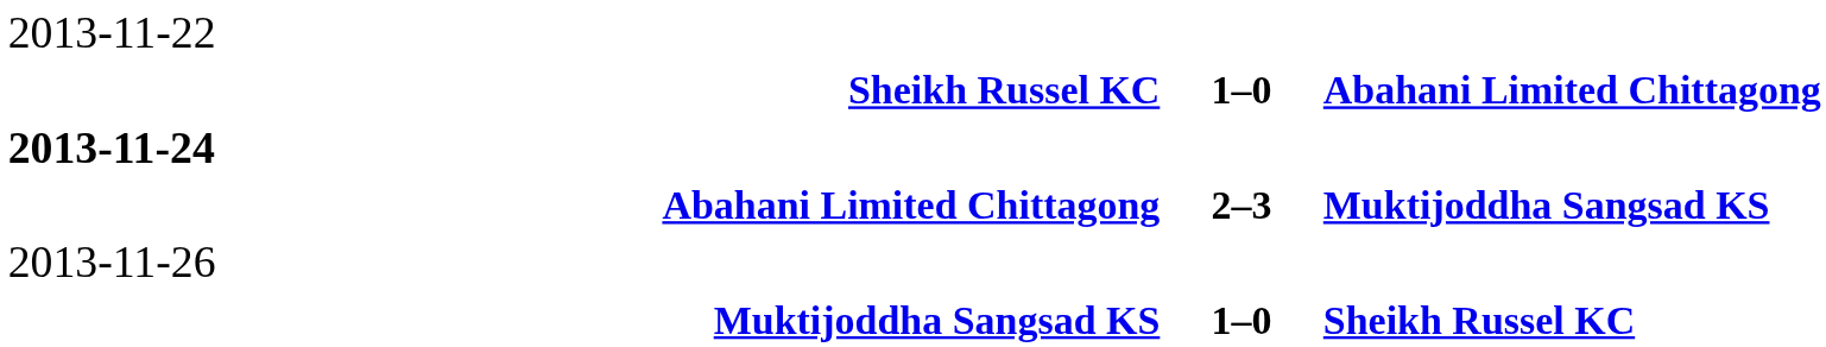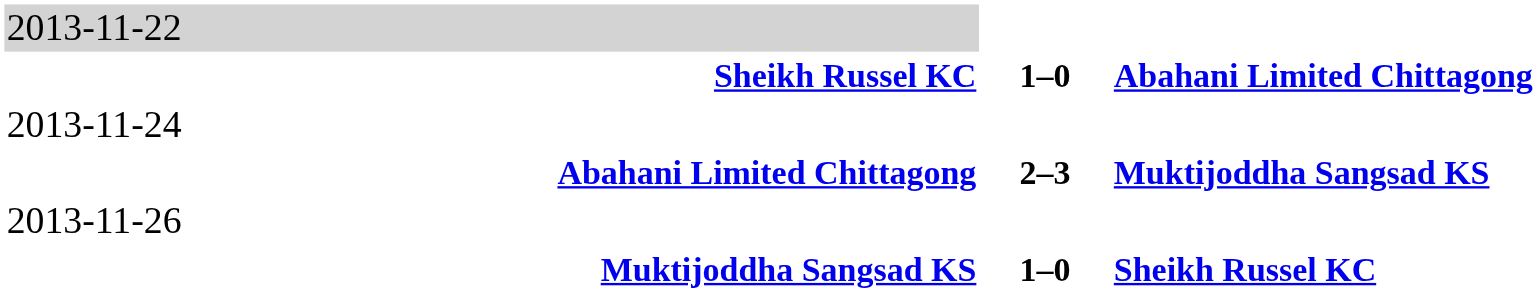2013-11-22 | column 1: no background -> lightgrey background
2013-11-24 | column 1: bold -> normal
